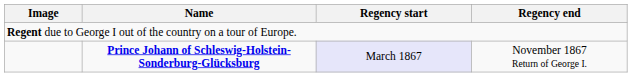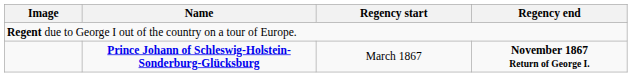row 3 | Regency start: lavender background -> no background
row 3 | Regency end: normal -> bold
